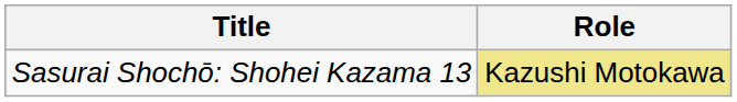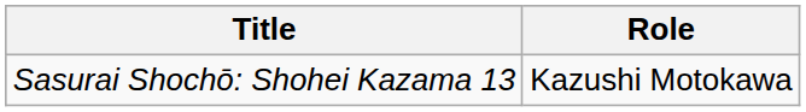Sasurai Shochō: Shohei Kazama 13 | Role: khaki background -> no background
